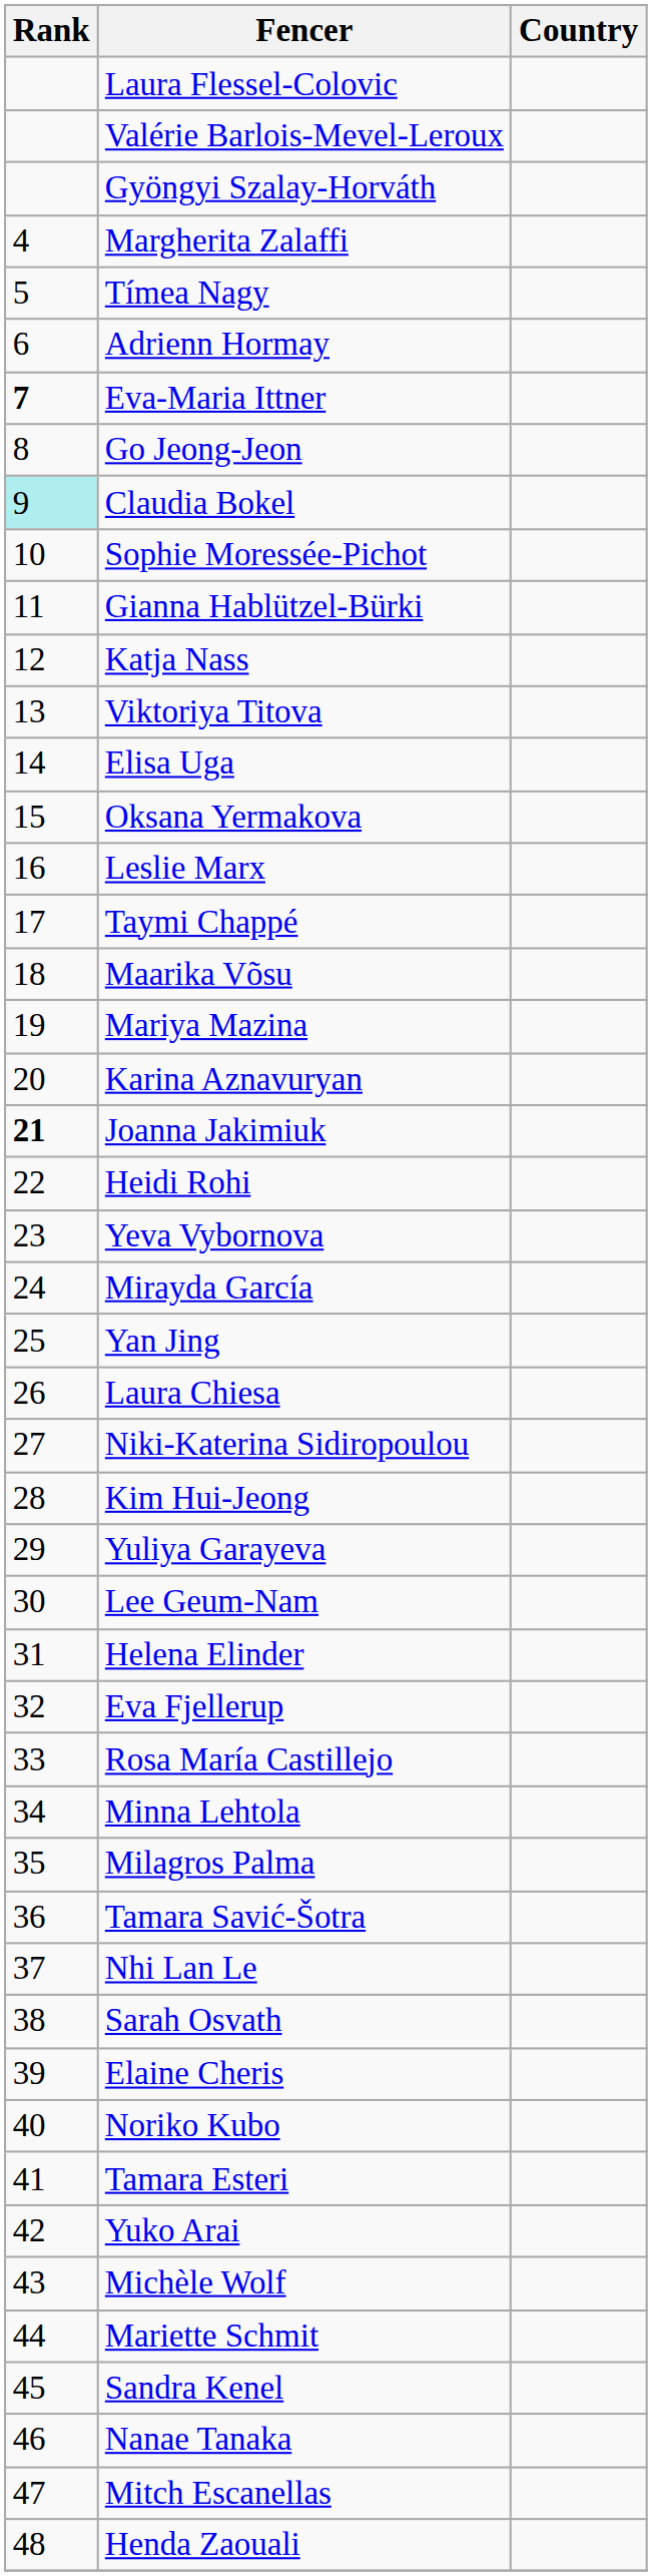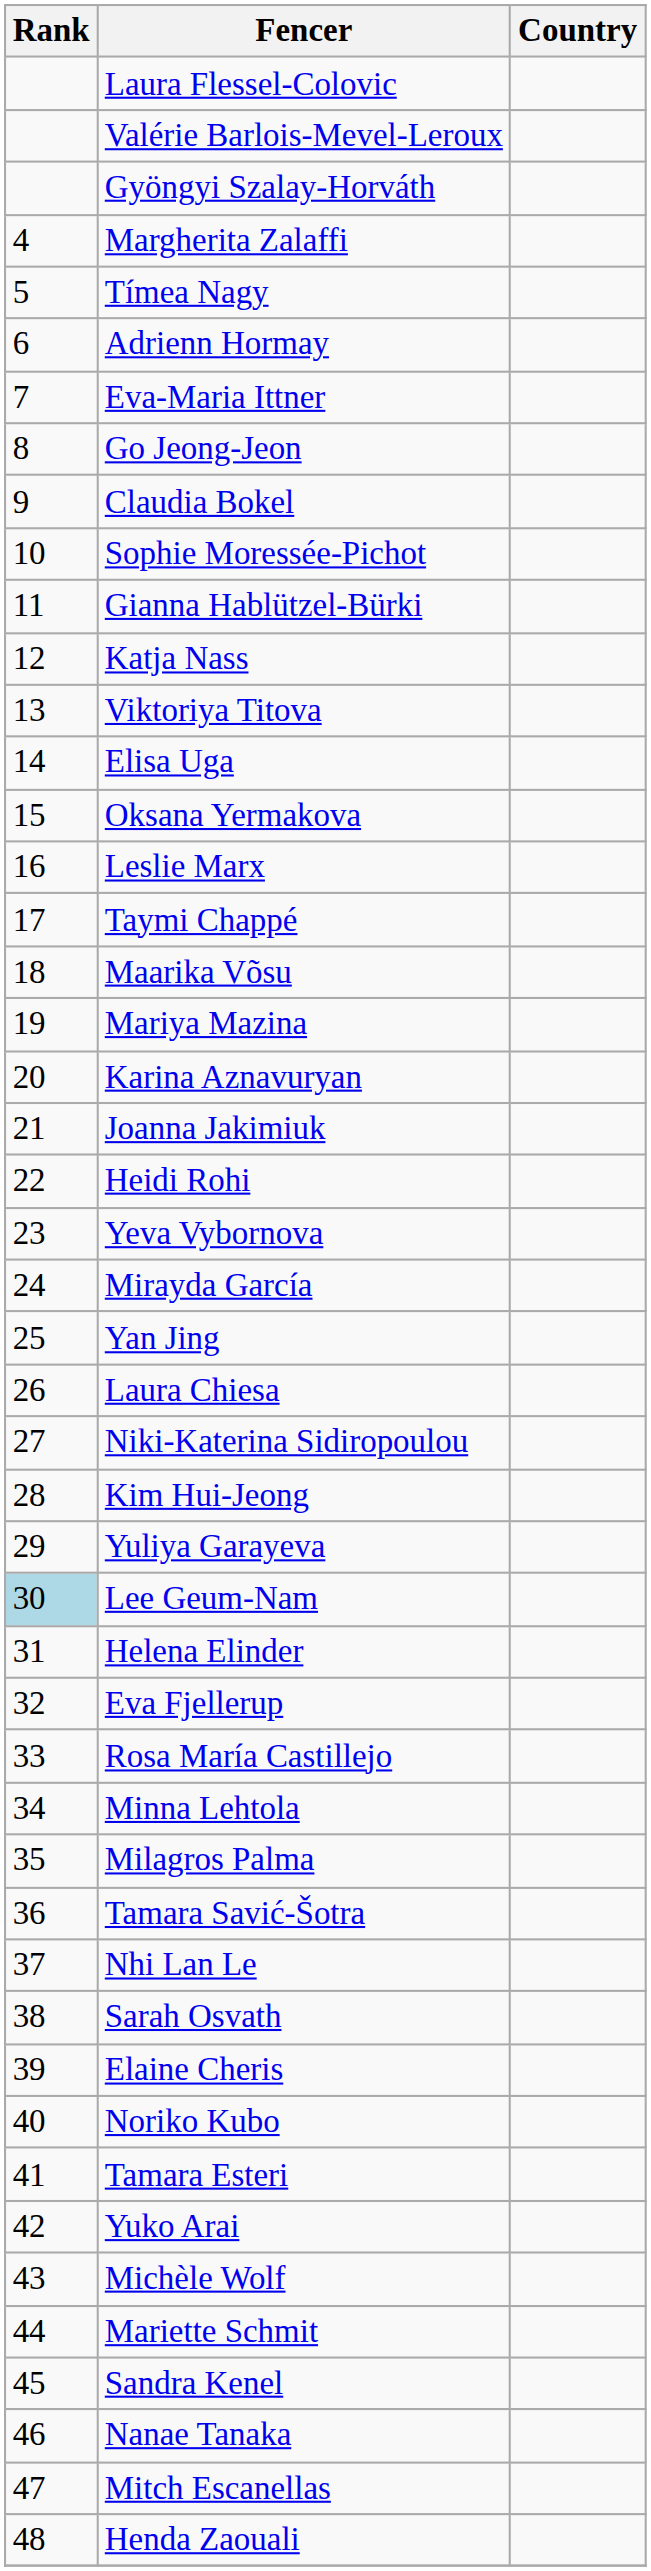Eva-Maria Ittner | Rank: bold -> normal
Claudia Bokel | Rank: paleturquoise background -> no background
Joanna Jakimiuk | Rank: bold -> normal
Lee Geum-Nam | Rank: no background -> lightblue background
